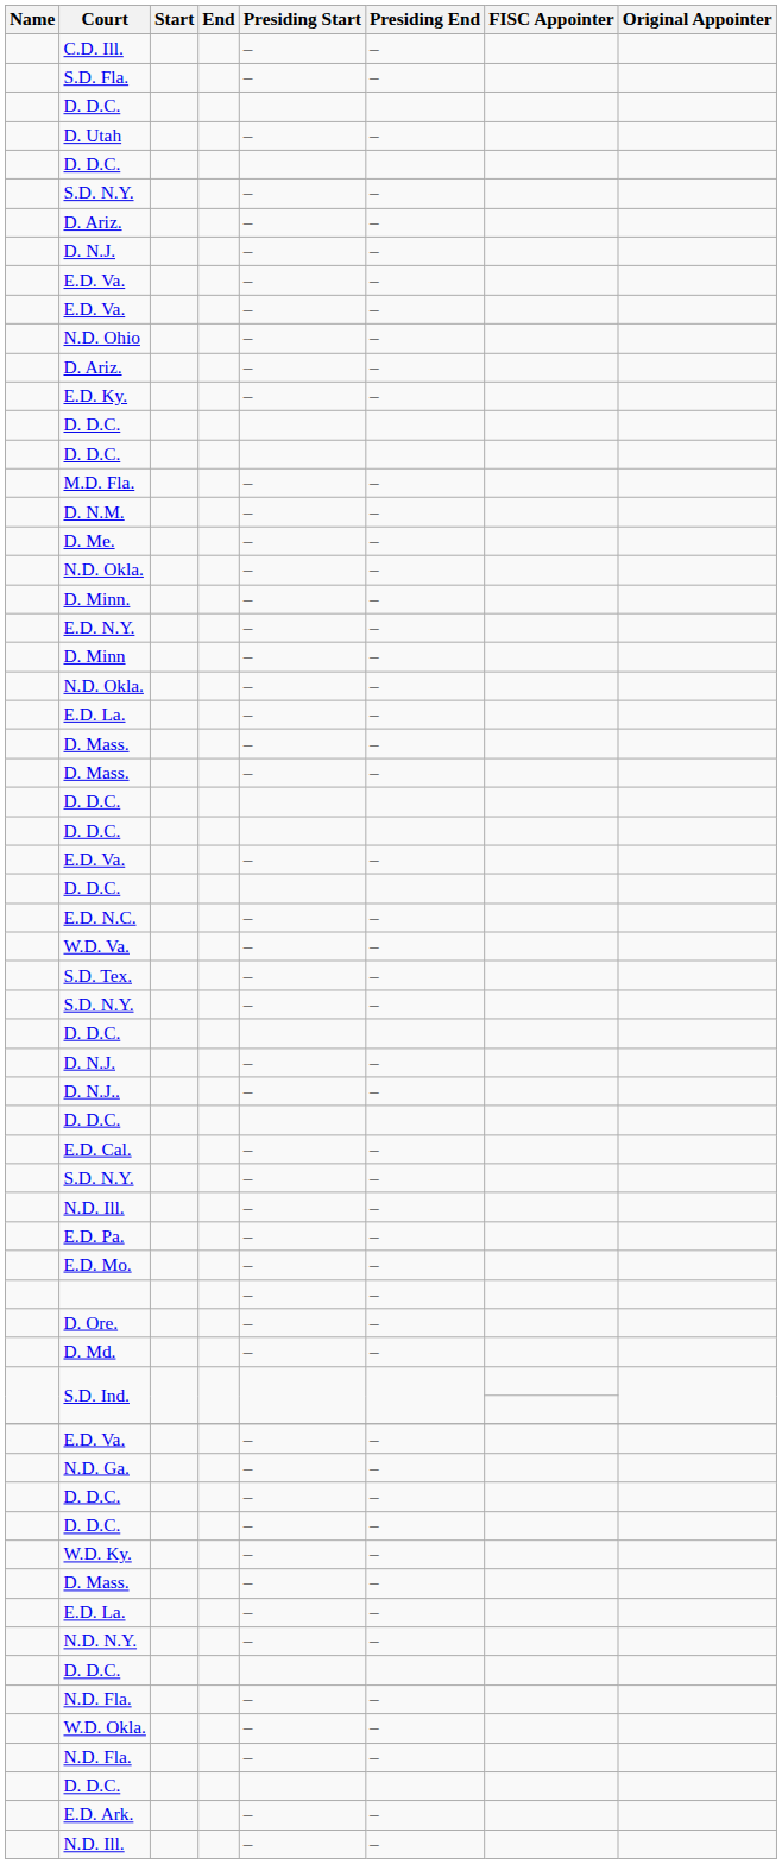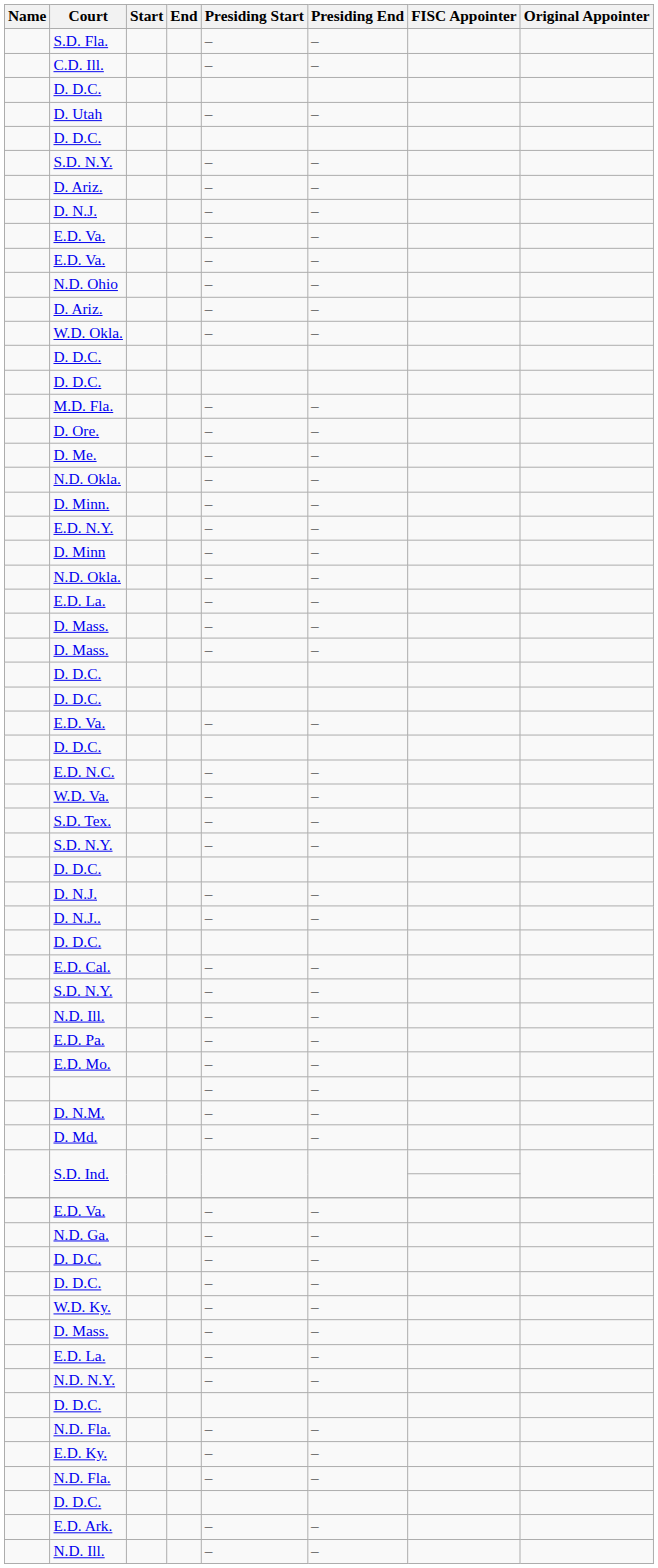rows swapped: S.D. Fla. <-> C.D. Ill.
rows swapped: E.D. Ky. <-> W.D. Okla.
rows swapped: D. N.M. <-> D. Ore.
